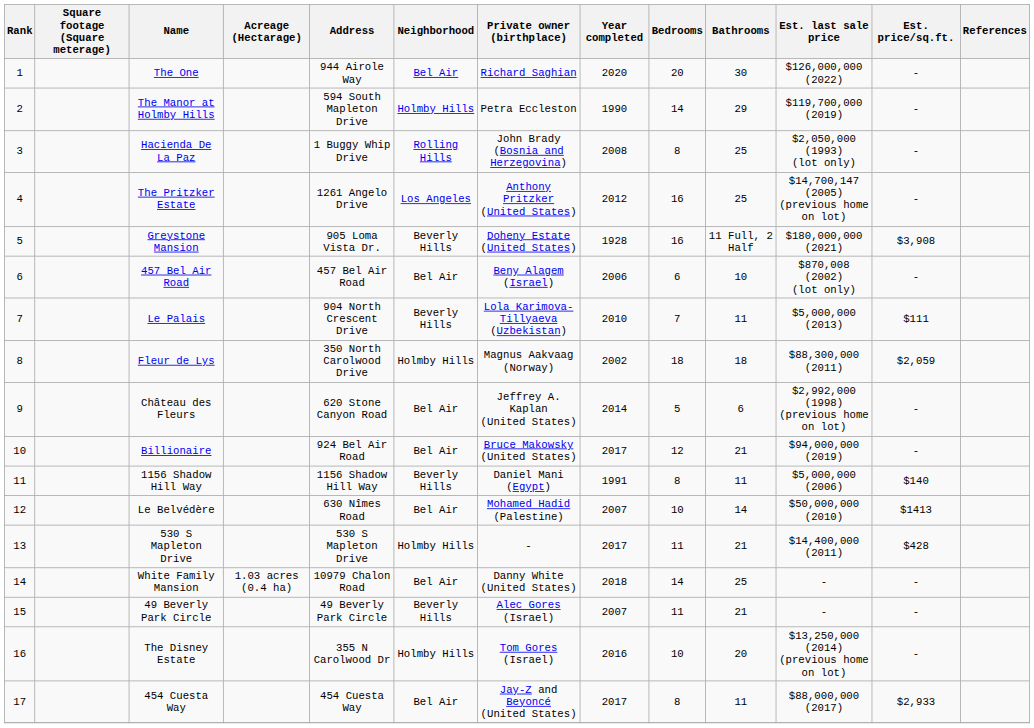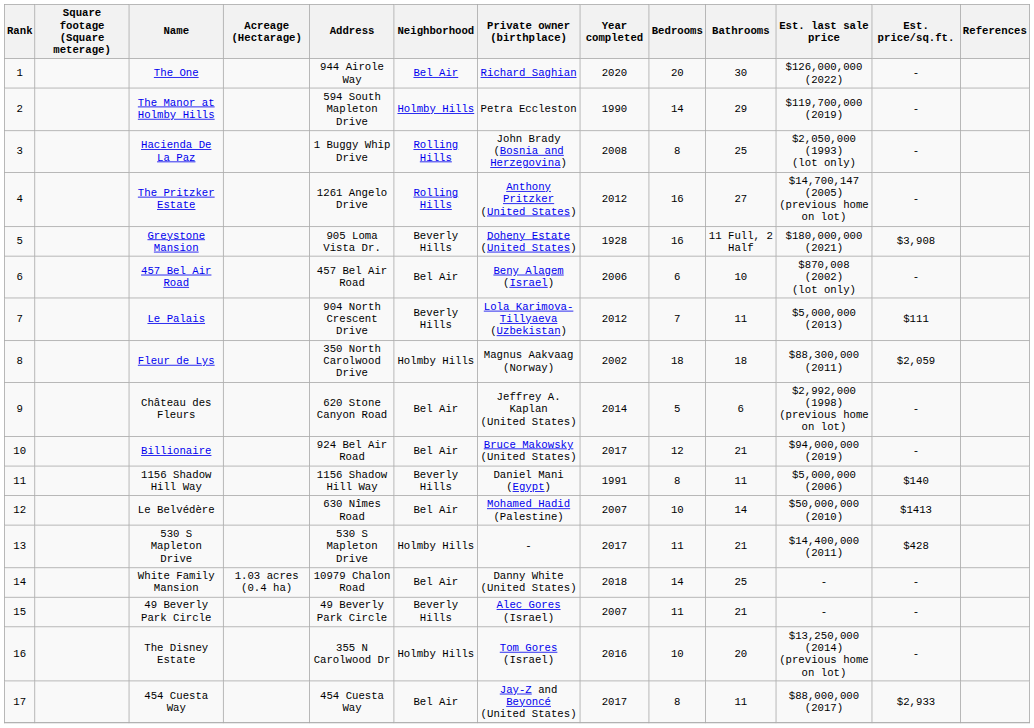The Pritzker Estate | Neighborhood: Los Angeles -> Rolling Hills
The Pritzker Estate | Bathrooms: 25 -> 27
Le Palais | Year completed: 2010 -> 2012
